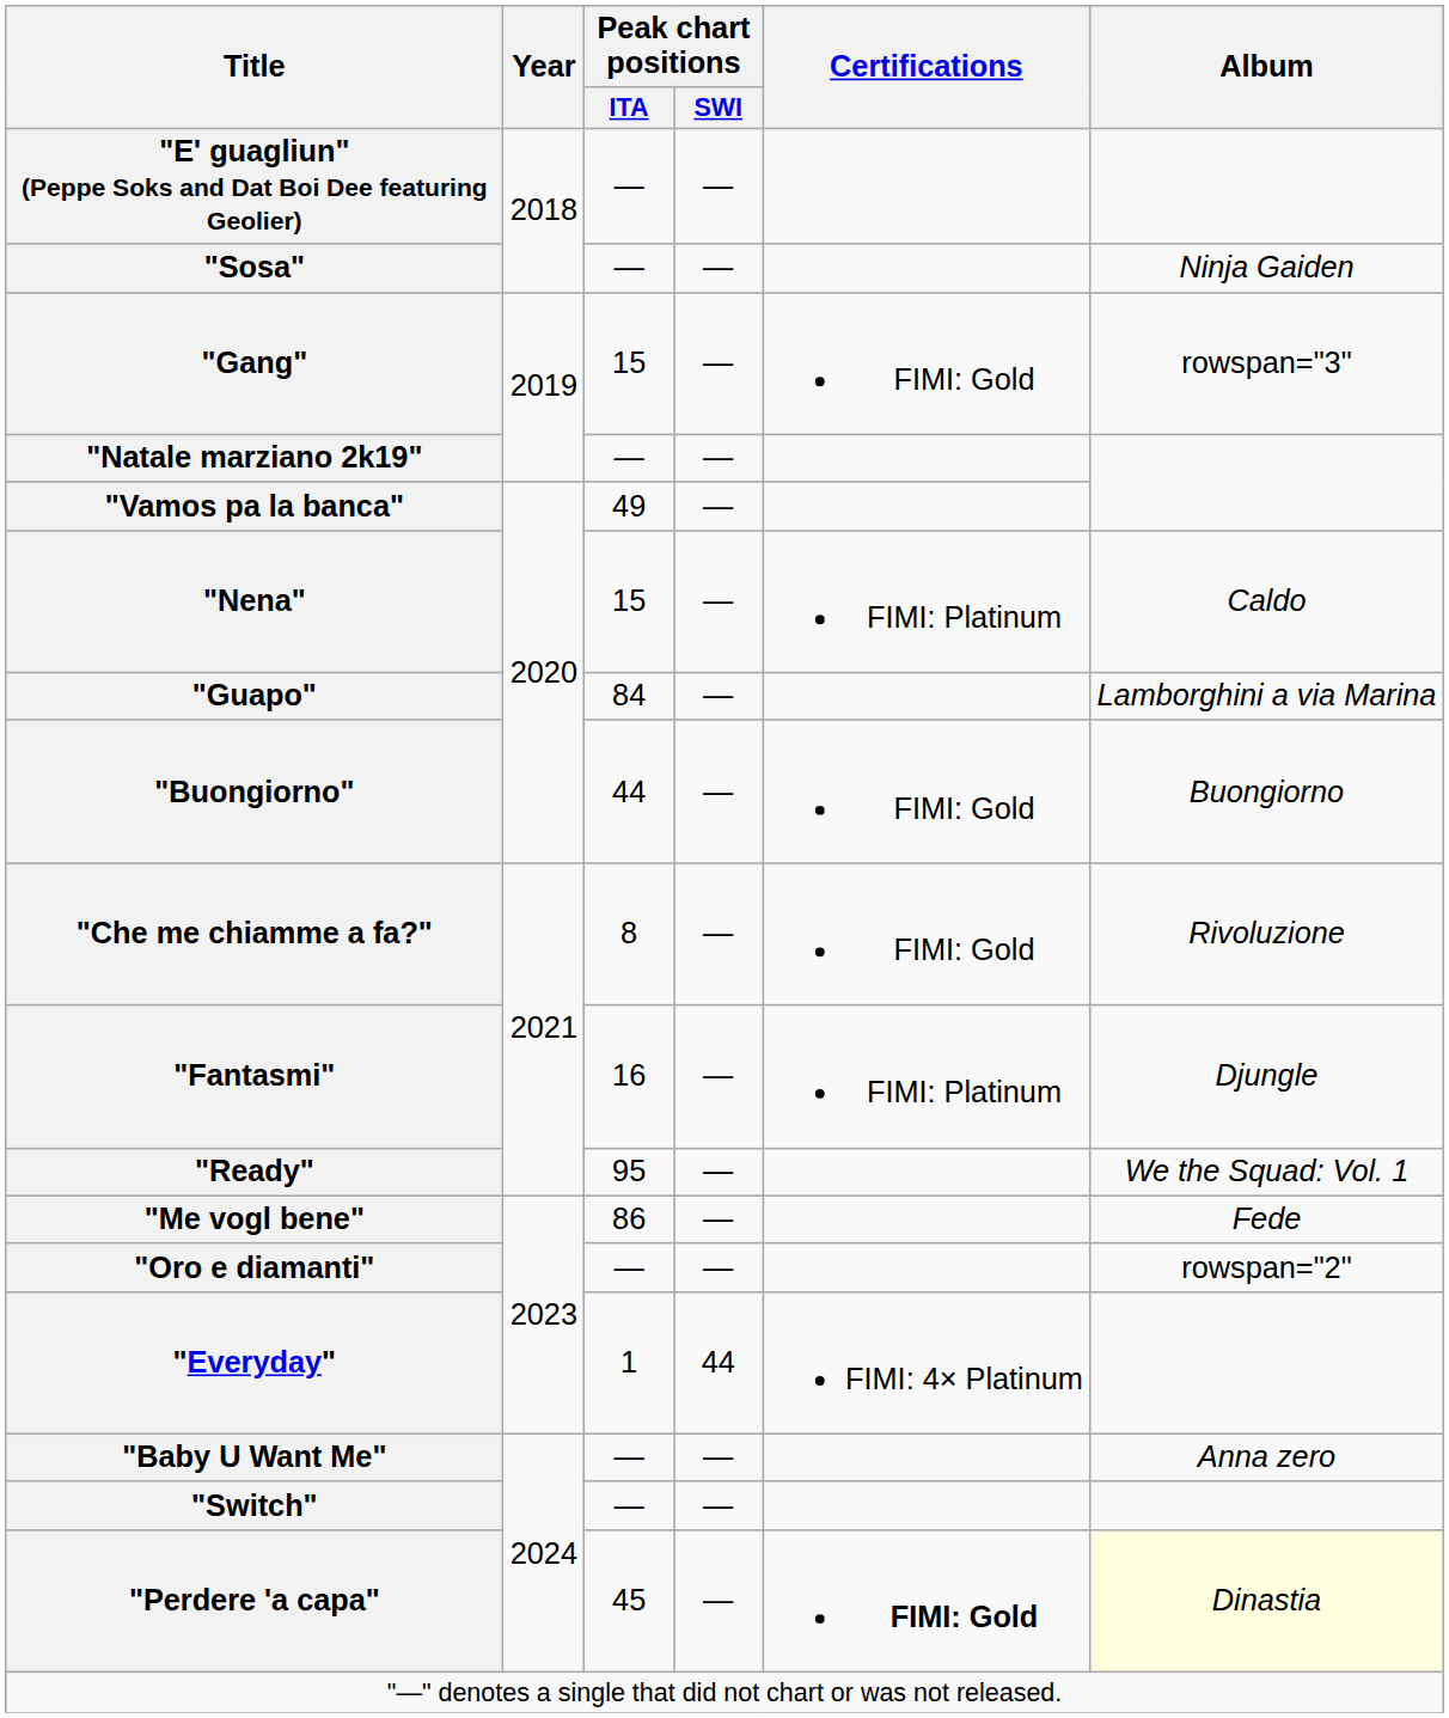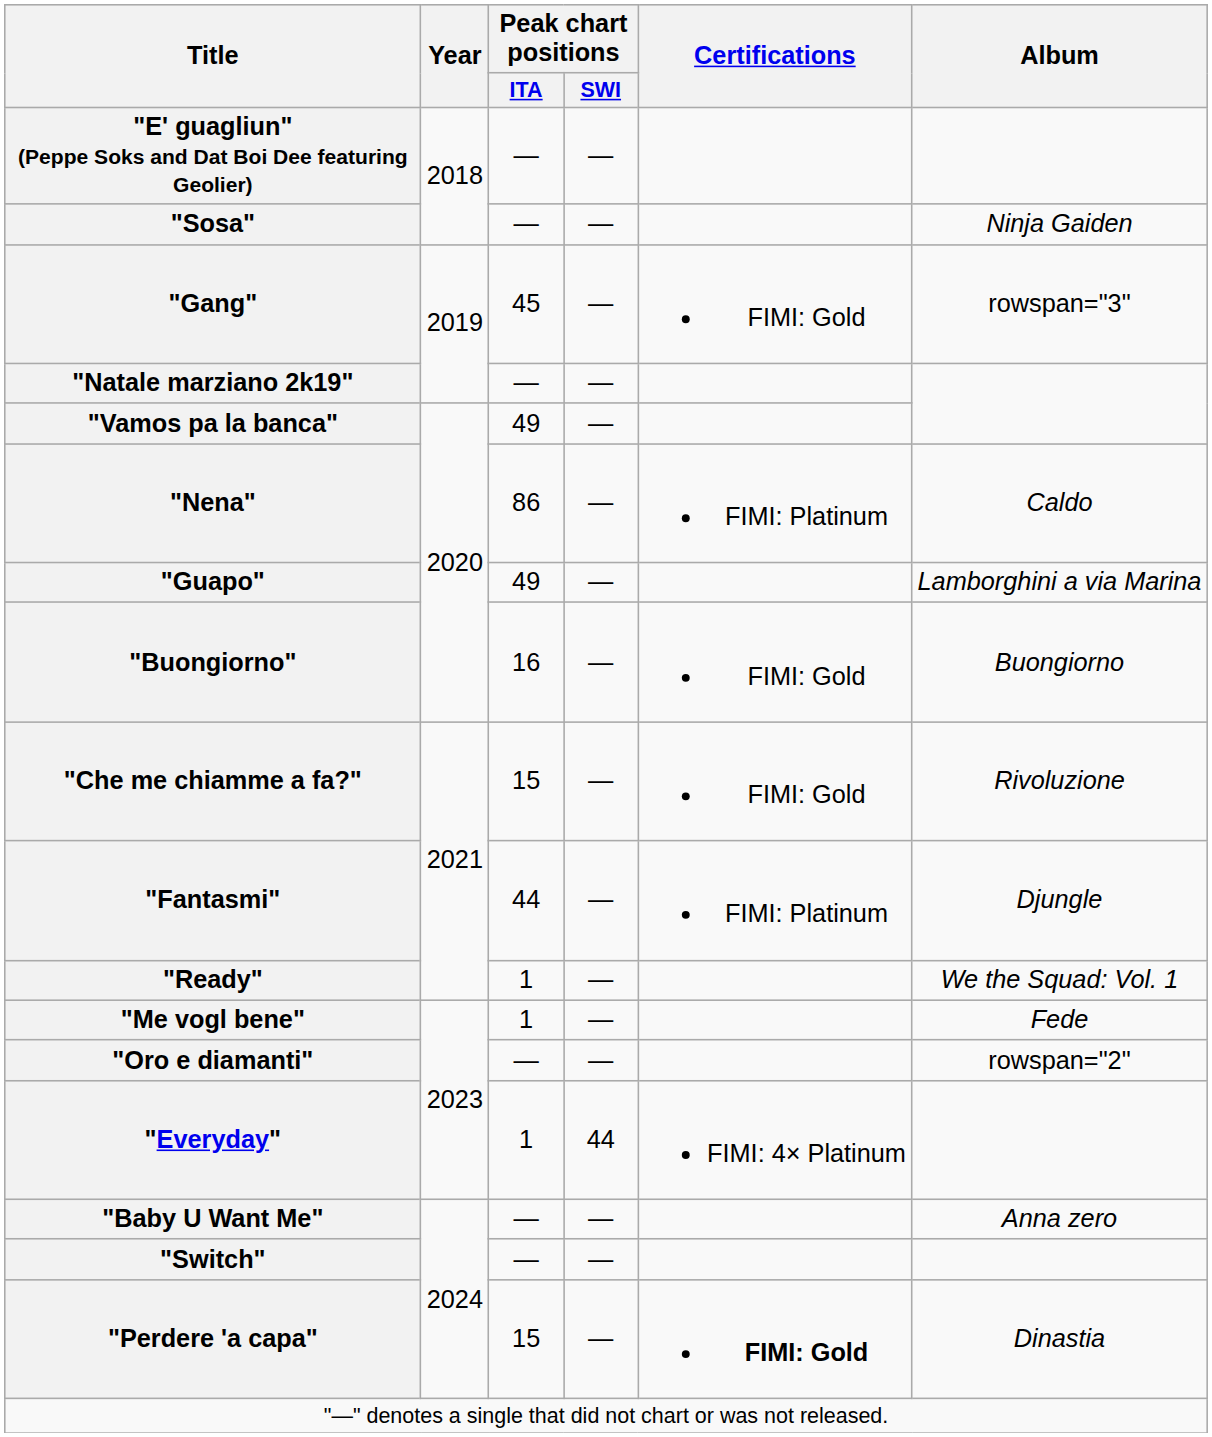"Gang" | Peak chart positions / ITA: 15 -> 45
"Nena" | Peak chart positions / ITA: 15 -> 86
"Guapo" | Peak chart positions / ITA: 84 -> 49
"Buongiorno" | Peak chart positions / ITA: 44 -> 16
"Che me chiamme a fa?" | Peak chart positions / ITA: 8 -> 15
"Fantasmi" | Peak chart positions / ITA: 16 -> 44
"Ready" | Peak chart positions / ITA: 95 -> 1
"Me vogl bene" | Peak chart positions / ITA: 86 -> 1
"Perdere 'a capa" | Peak chart positions / ITA: 45 -> 15
"Perdere 'a capa" | Album: lightyellow background -> no background
